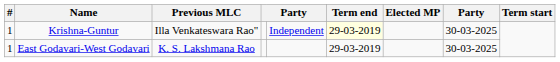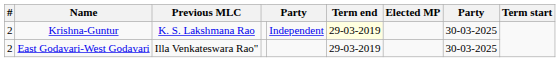Krishna-Guntur | #: 1 -> 2
Krishna-Guntur | Previous MLC: Illa Venkateswara Rao" -> K. S. Lakshmana Rao
East Godavari-West Godavari | #: 1 -> 2
East Godavari-West Godavari | Previous MLC: K. S. Lakshmana Rao -> Illa Venkateswara Rao"
